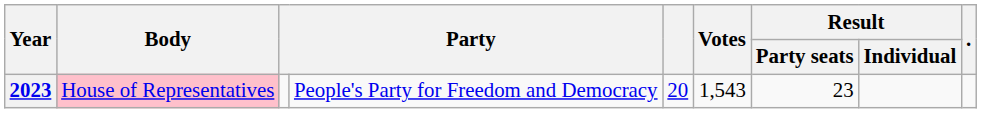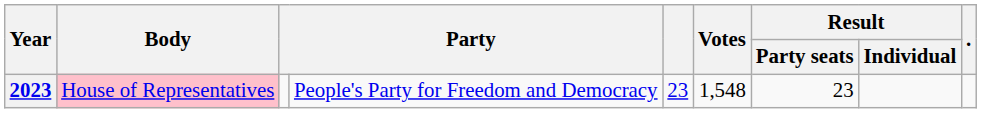2023 | column 5: 20 -> 23
2023 | Votes: 1,543 -> 1,548
